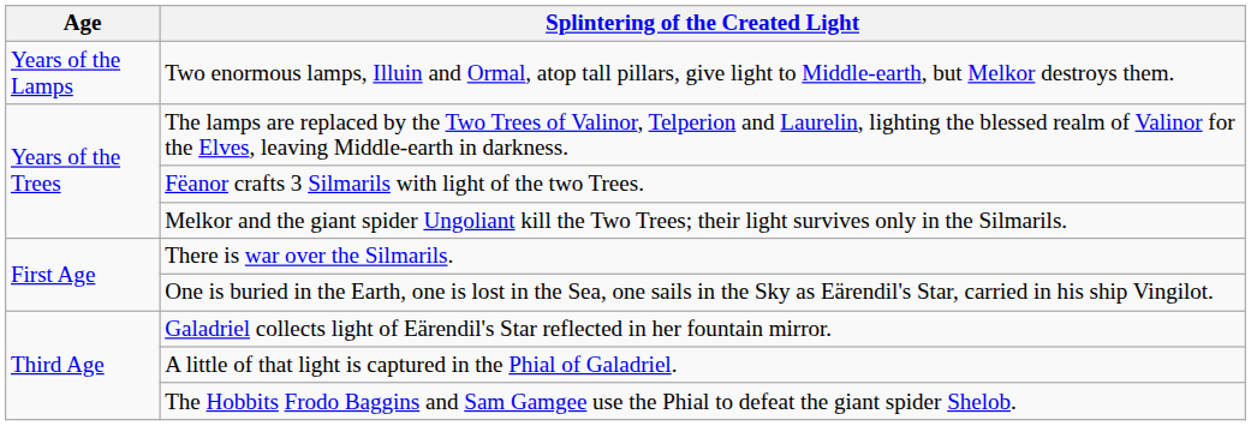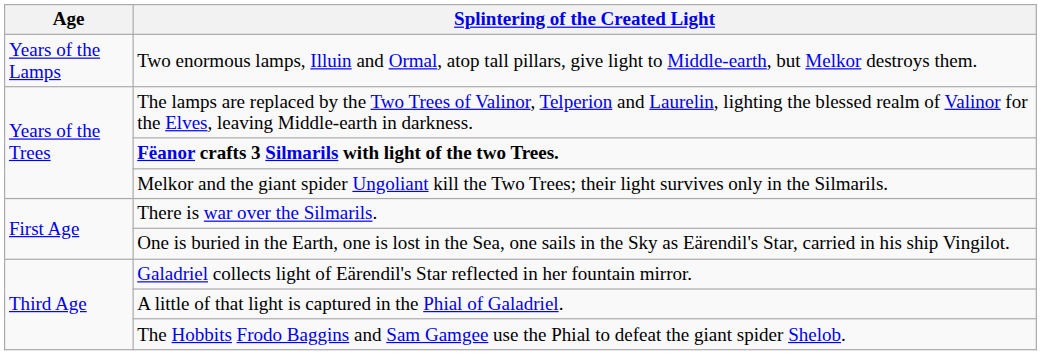Fëanor crafts 3 Silmarils with light of the two Trees. | Splintering of the Created Light: normal -> bold
